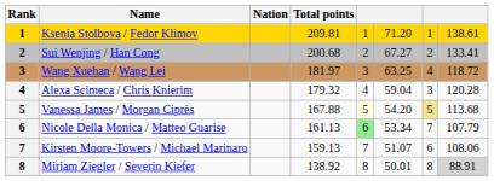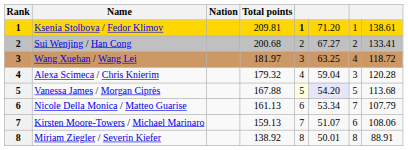Ksenia Stolbova / Fedor Klimov | column 5: normal -> bold
Vanessa James / Morgan Ciprès | column 6: no background -> lavender background
Vanessa James / Morgan Ciprès | column 7: khaki background -> no background
Nicole Della Monica / Matteo Guarise | column 5: lightgreen background -> no background
Miriam Ziegler / Severin Kiefer | column 8: lightgrey background -> no background
